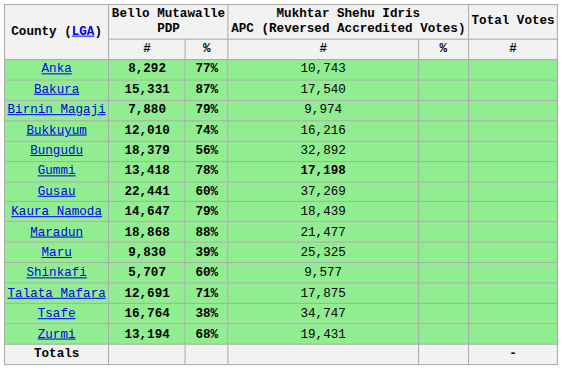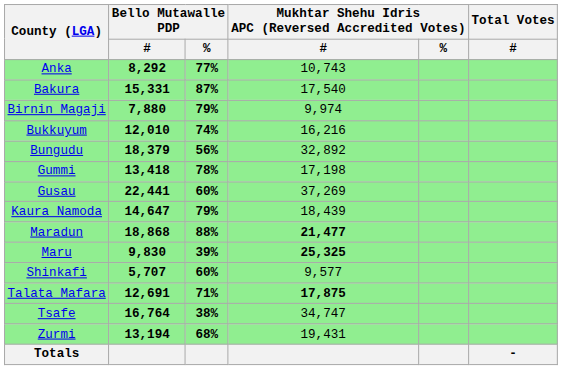Gummi | Mukhtar Shehu Idris APC (Reversed Accredited Votes) / #: bold -> normal
Maradun | Mukhtar Shehu Idris APC (Reversed Accredited Votes) / #: normal -> bold
Maru | Mukhtar Shehu Idris APC (Reversed Accredited Votes) / #: normal -> bold
Talata Mafara | Mukhtar Shehu Idris APC (Reversed Accredited Votes) / #: normal -> bold
